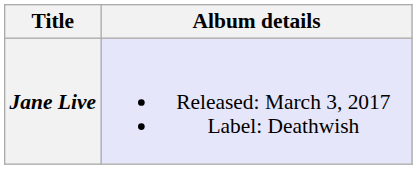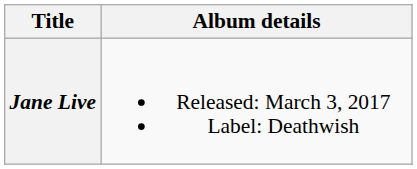Jane Live | Album details: lavender background -> no background
